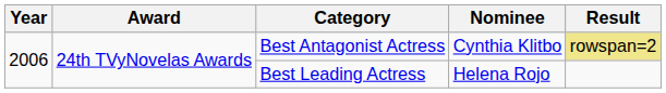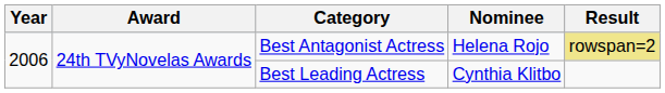Best Antagonist Actress | Nominee: Cynthia Klitbo -> Helena Rojo
Best Leading Actress | Nominee: Helena Rojo -> Cynthia Klitbo
